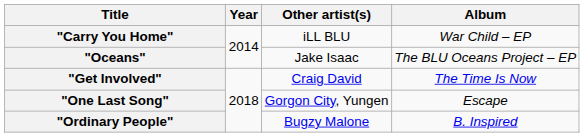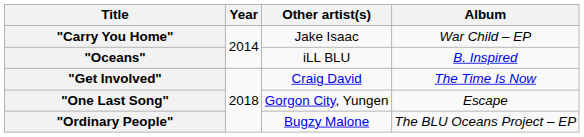"Carry You Home" | Other artist(s): iLL BLU -> Jake Isaac
"Oceans" | Other artist(s): Jake Isaac -> iLL BLU
"Oceans" | Album: The BLU Oceans Project – EP -> B. Inspired
"Ordinary People" | Album: B. Inspired -> The BLU Oceans Project – EP
